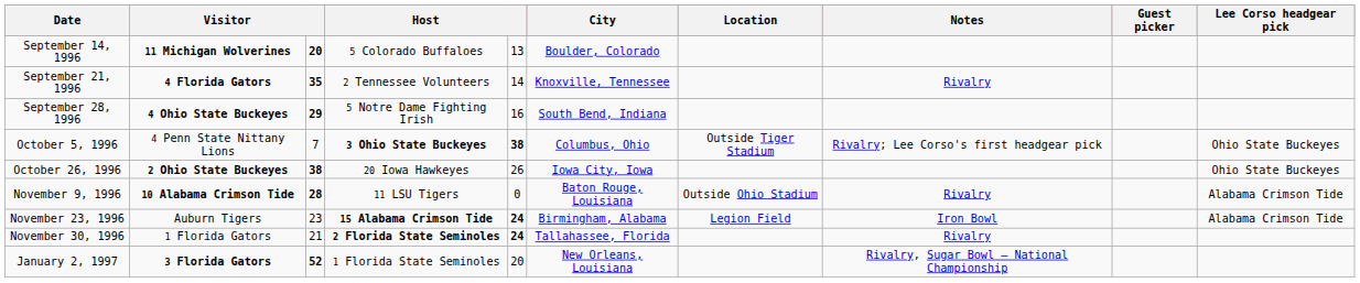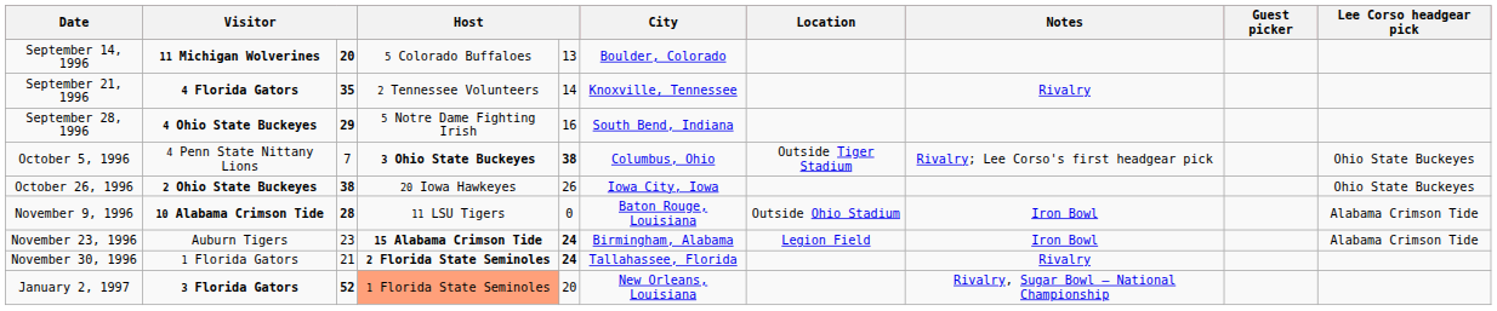November 9, 1996 | Notes: Rivalry -> Iron Bowl
January 2, 1997 | column 4: no background -> lightsalmon background
